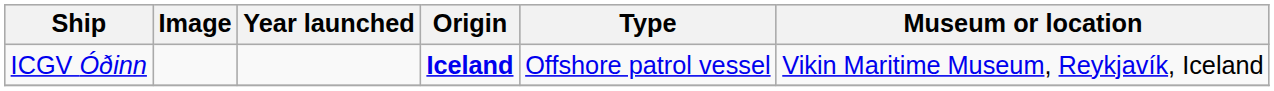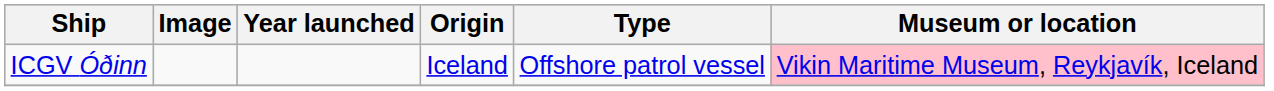ICGV Óðinn | Origin: bold -> normal
ICGV Óðinn | Museum or location: no background -> pink background
